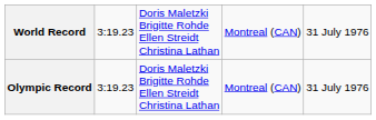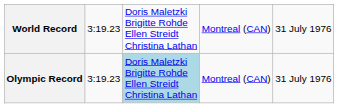Olympic Record | column 3: no background -> lightblue background
